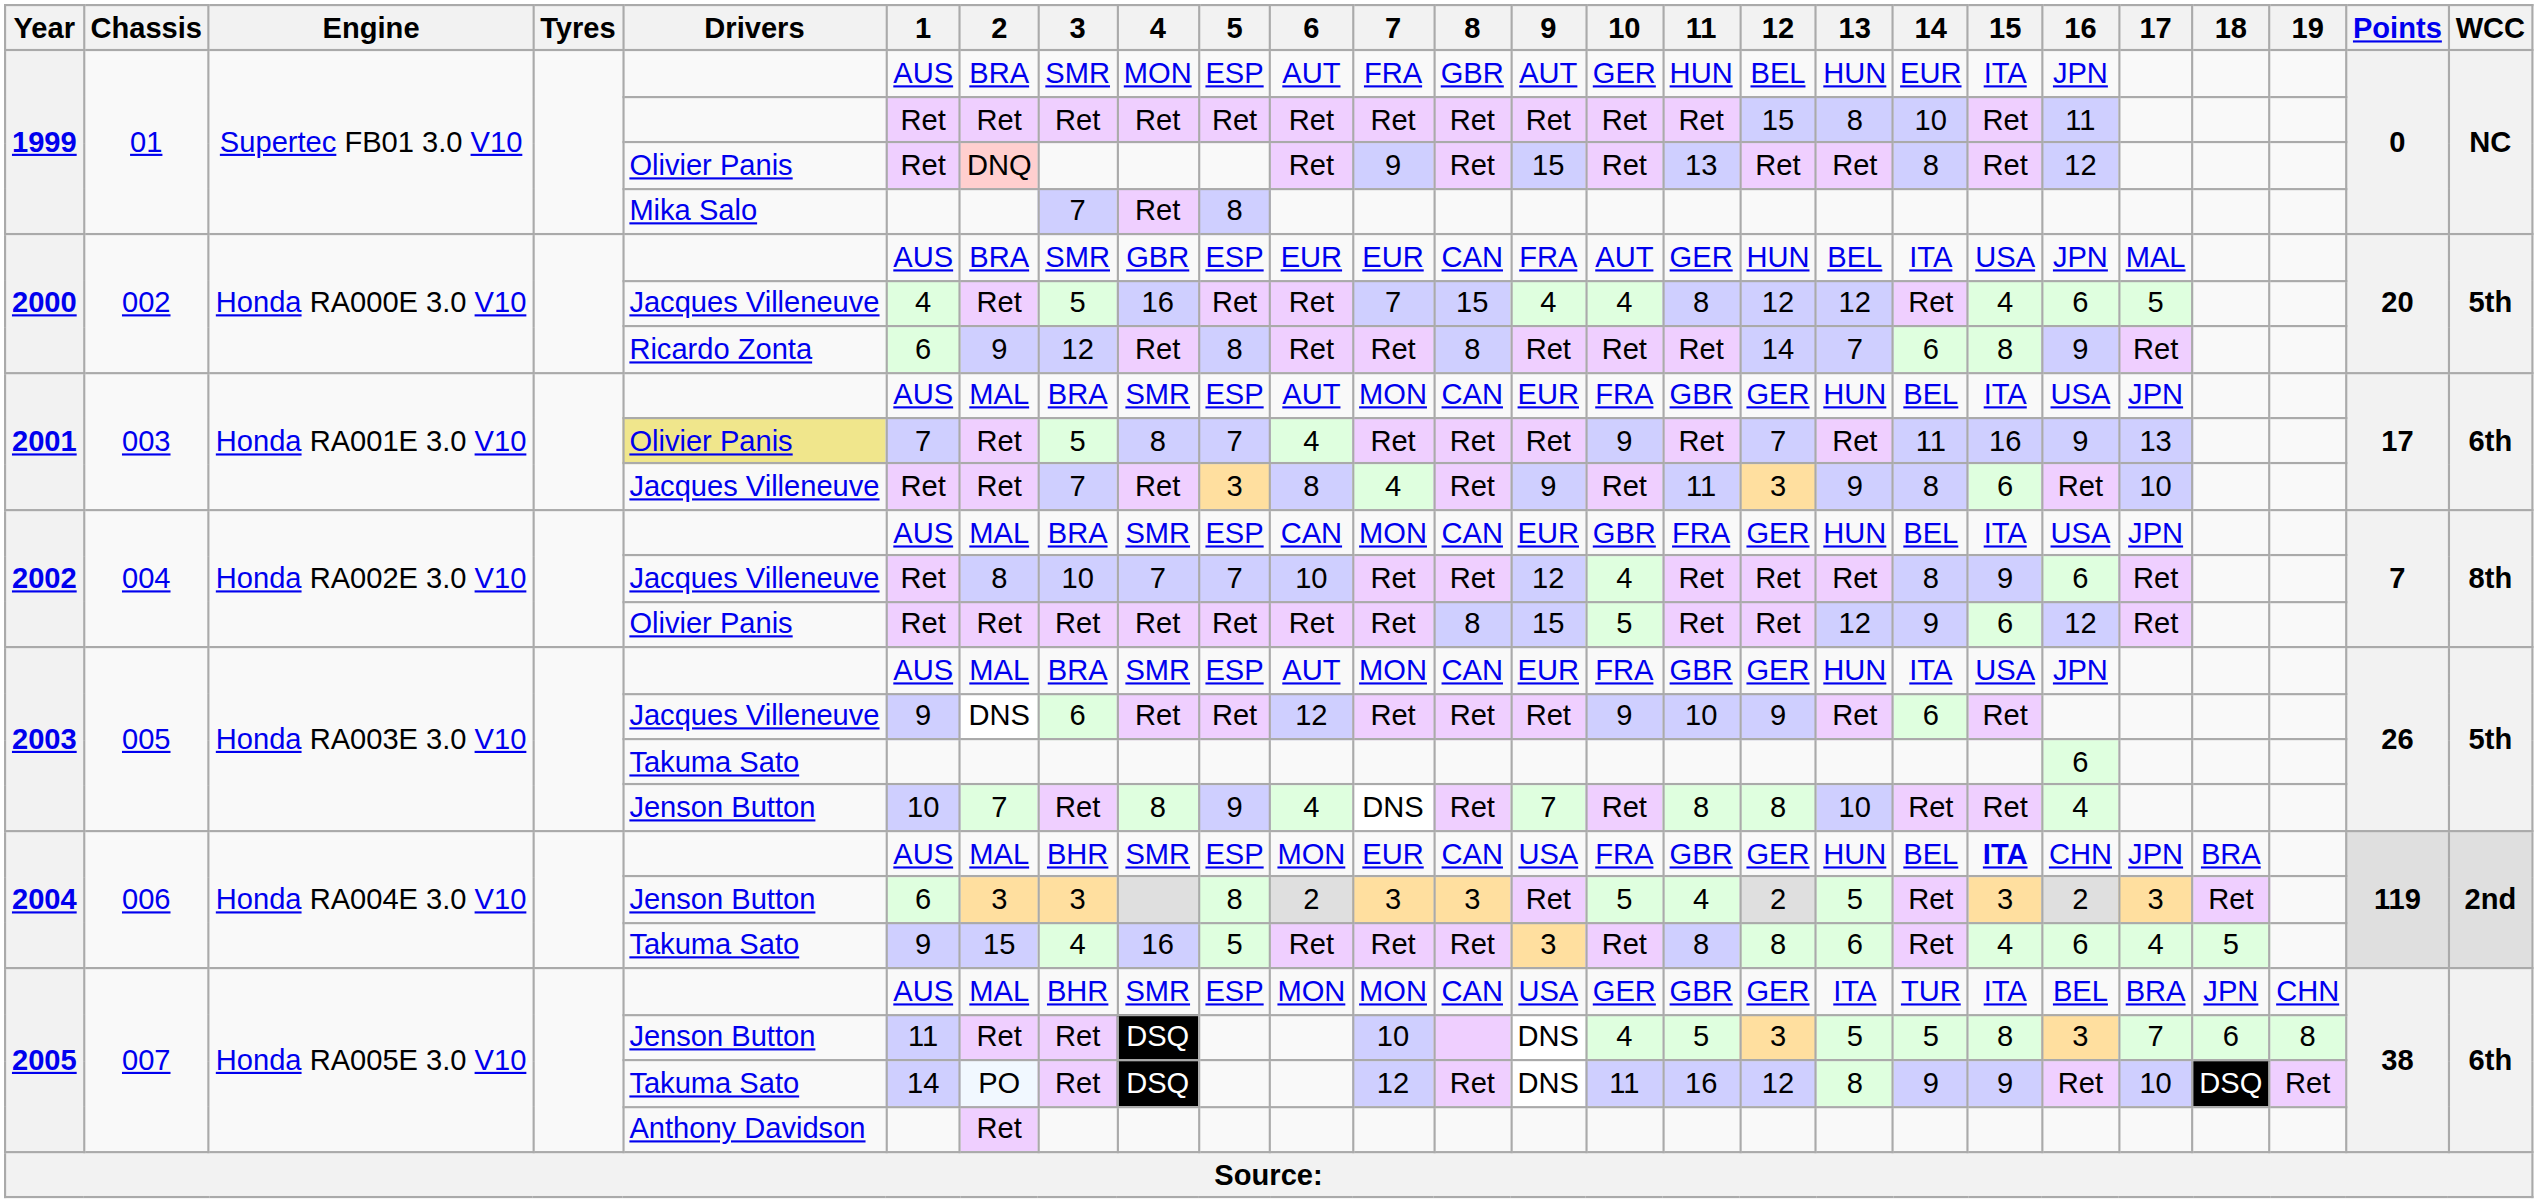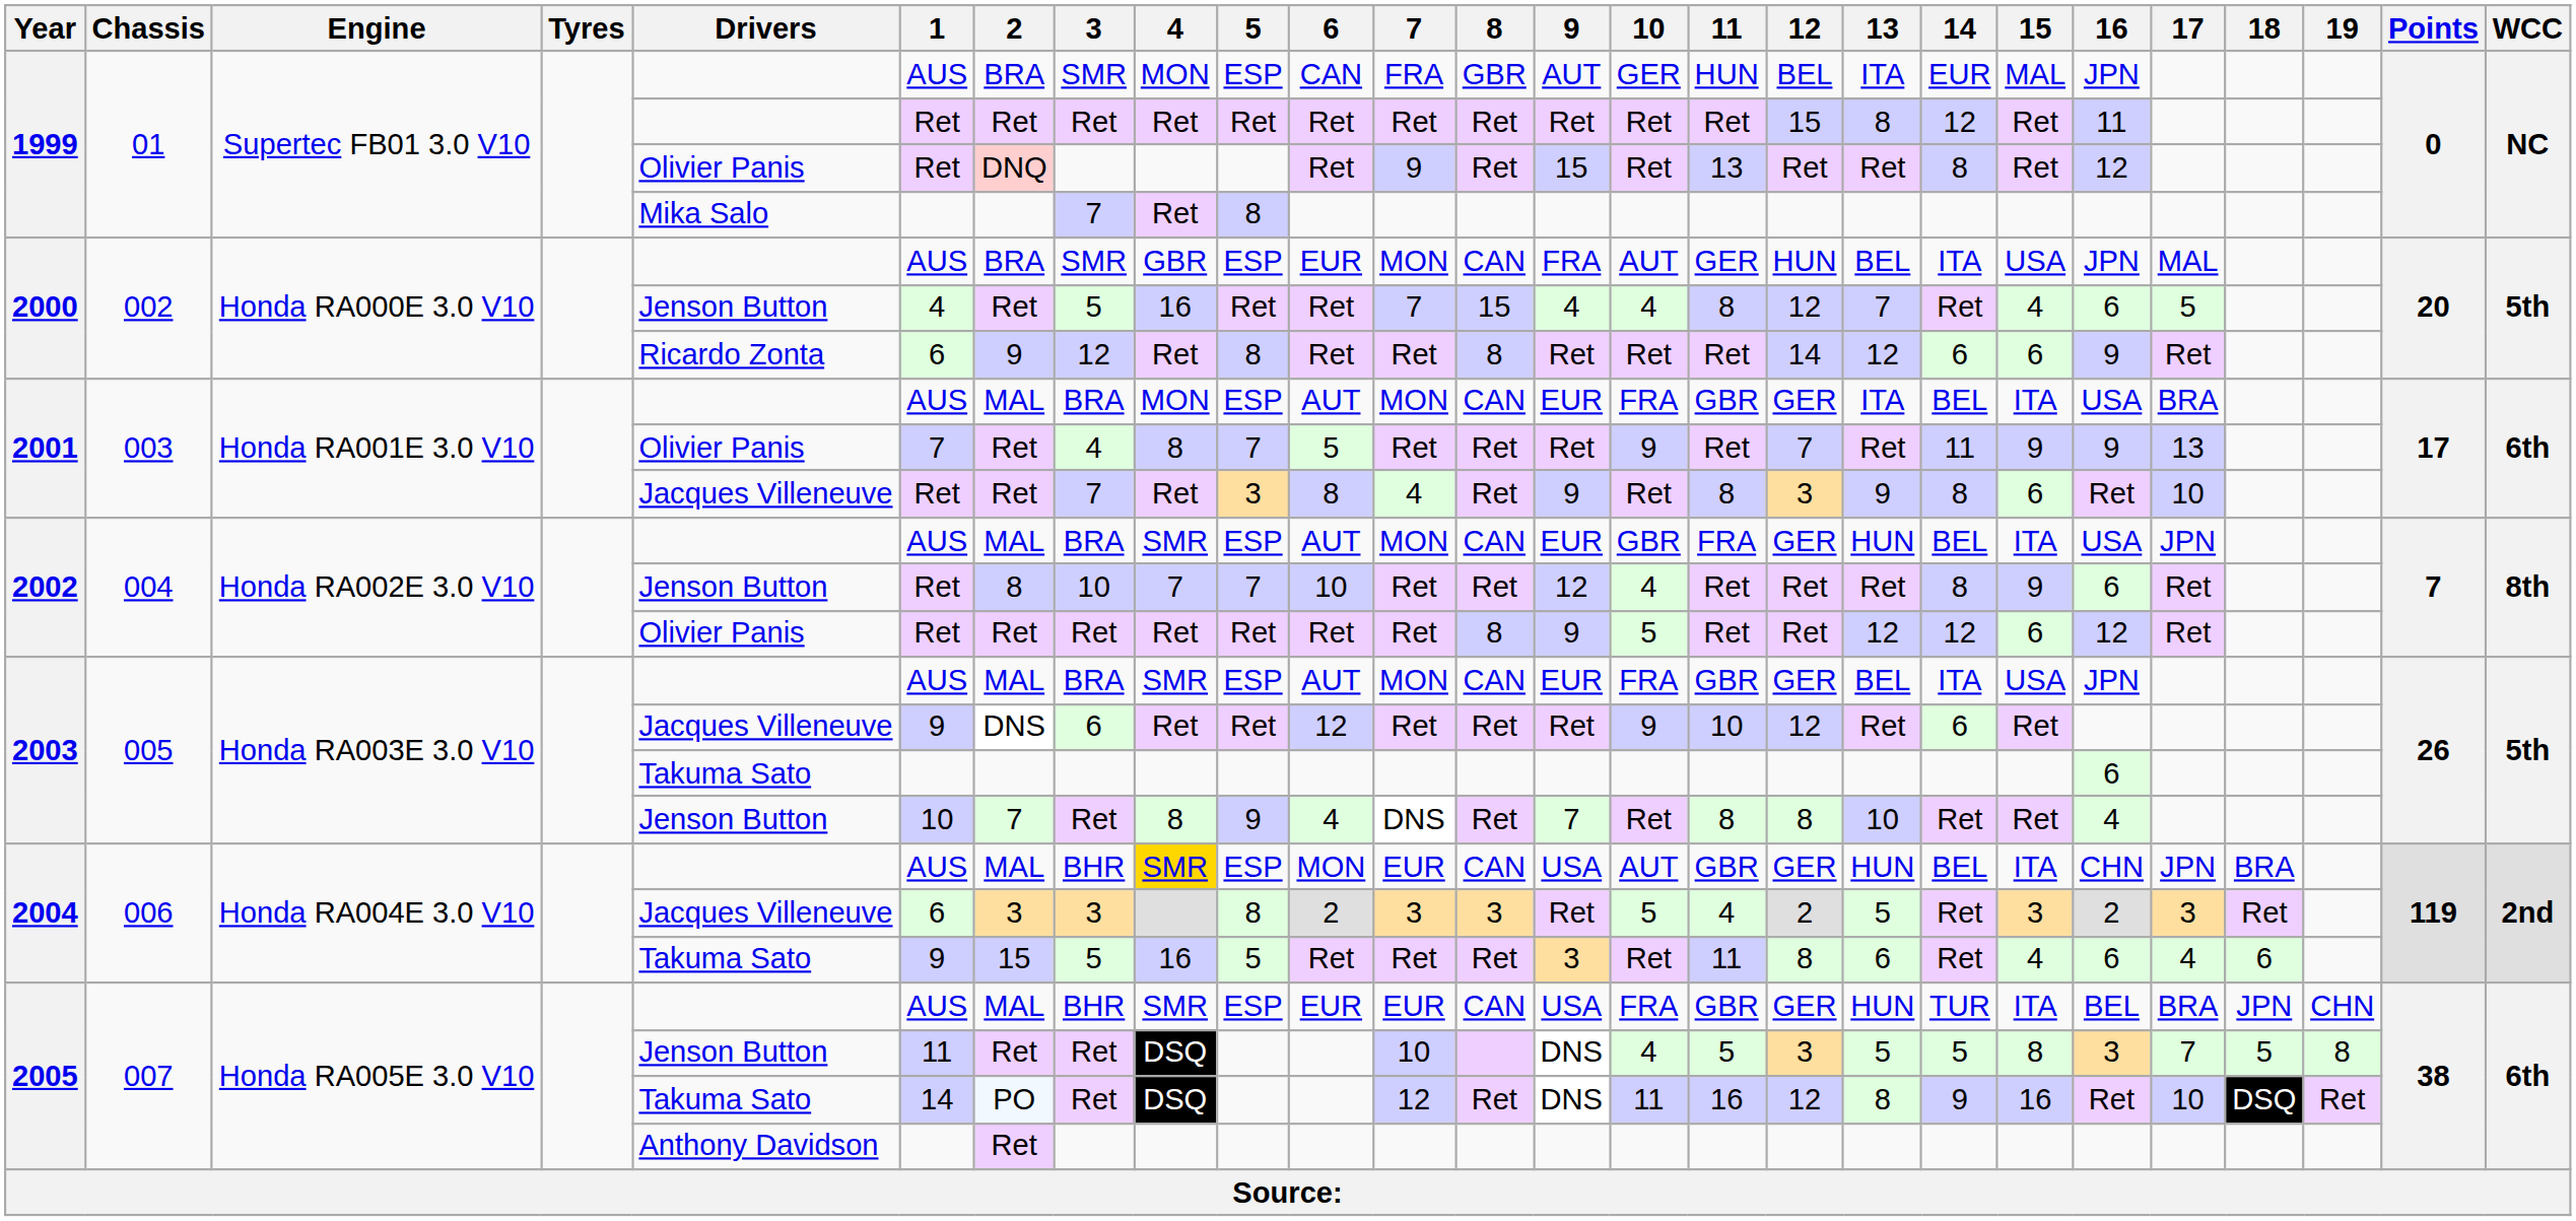row 2 | 6: AUT -> CAN
row 2 | 13: HUN -> ITA
row 2 | 15: ITA -> MAL
row 3 | 14: 10 -> 12
row 6 | 7: EUR -> MON
row 7 | Drivers: Jacques Villeneuve -> Jenson Button
row 7 | 13: 12 -> 7
row 8 | 13: 7 -> 12
row 8 | 15: 8 -> 6
row 9 | 4: SMR -> MON
row 9 | 13: HUN -> ITA
row 9 | 17: JPN -> BRA
row 10 | Drivers: khaki background -> no background
row 10 | 3: 5 -> 4
row 10 | 6: 4 -> 5
row 10 | 15: 16 -> 9
row 11 | 11: 11 -> 8
row 12 | 6: CAN -> AUT
row 13 | Drivers: Jacques Villeneuve -> Jenson Button
row 14 | 9: 15 -> 9
row 14 | 14: 9 -> 12
row 15 | 13: HUN -> BEL
row 16 | 12: 9 -> 12
row 19 | 4: no background -> gold background
row 19 | 10: FRA -> AUT
row 19 | 15: bold -> normal
row 20 | Drivers: Jenson Button -> Jacques Villeneuve
row 21 | 3: 4 -> 5
row 21 | 11: 8 -> 11
row 21 | 18: 5 -> 6
row 22 | 6: MON -> EUR
row 22 | 7: MON -> EUR
row 22 | 10: GER -> FRA
row 22 | 13: ITA -> HUN
row 23 | 18: 6 -> 5
row 24 | 15: 9 -> 16
